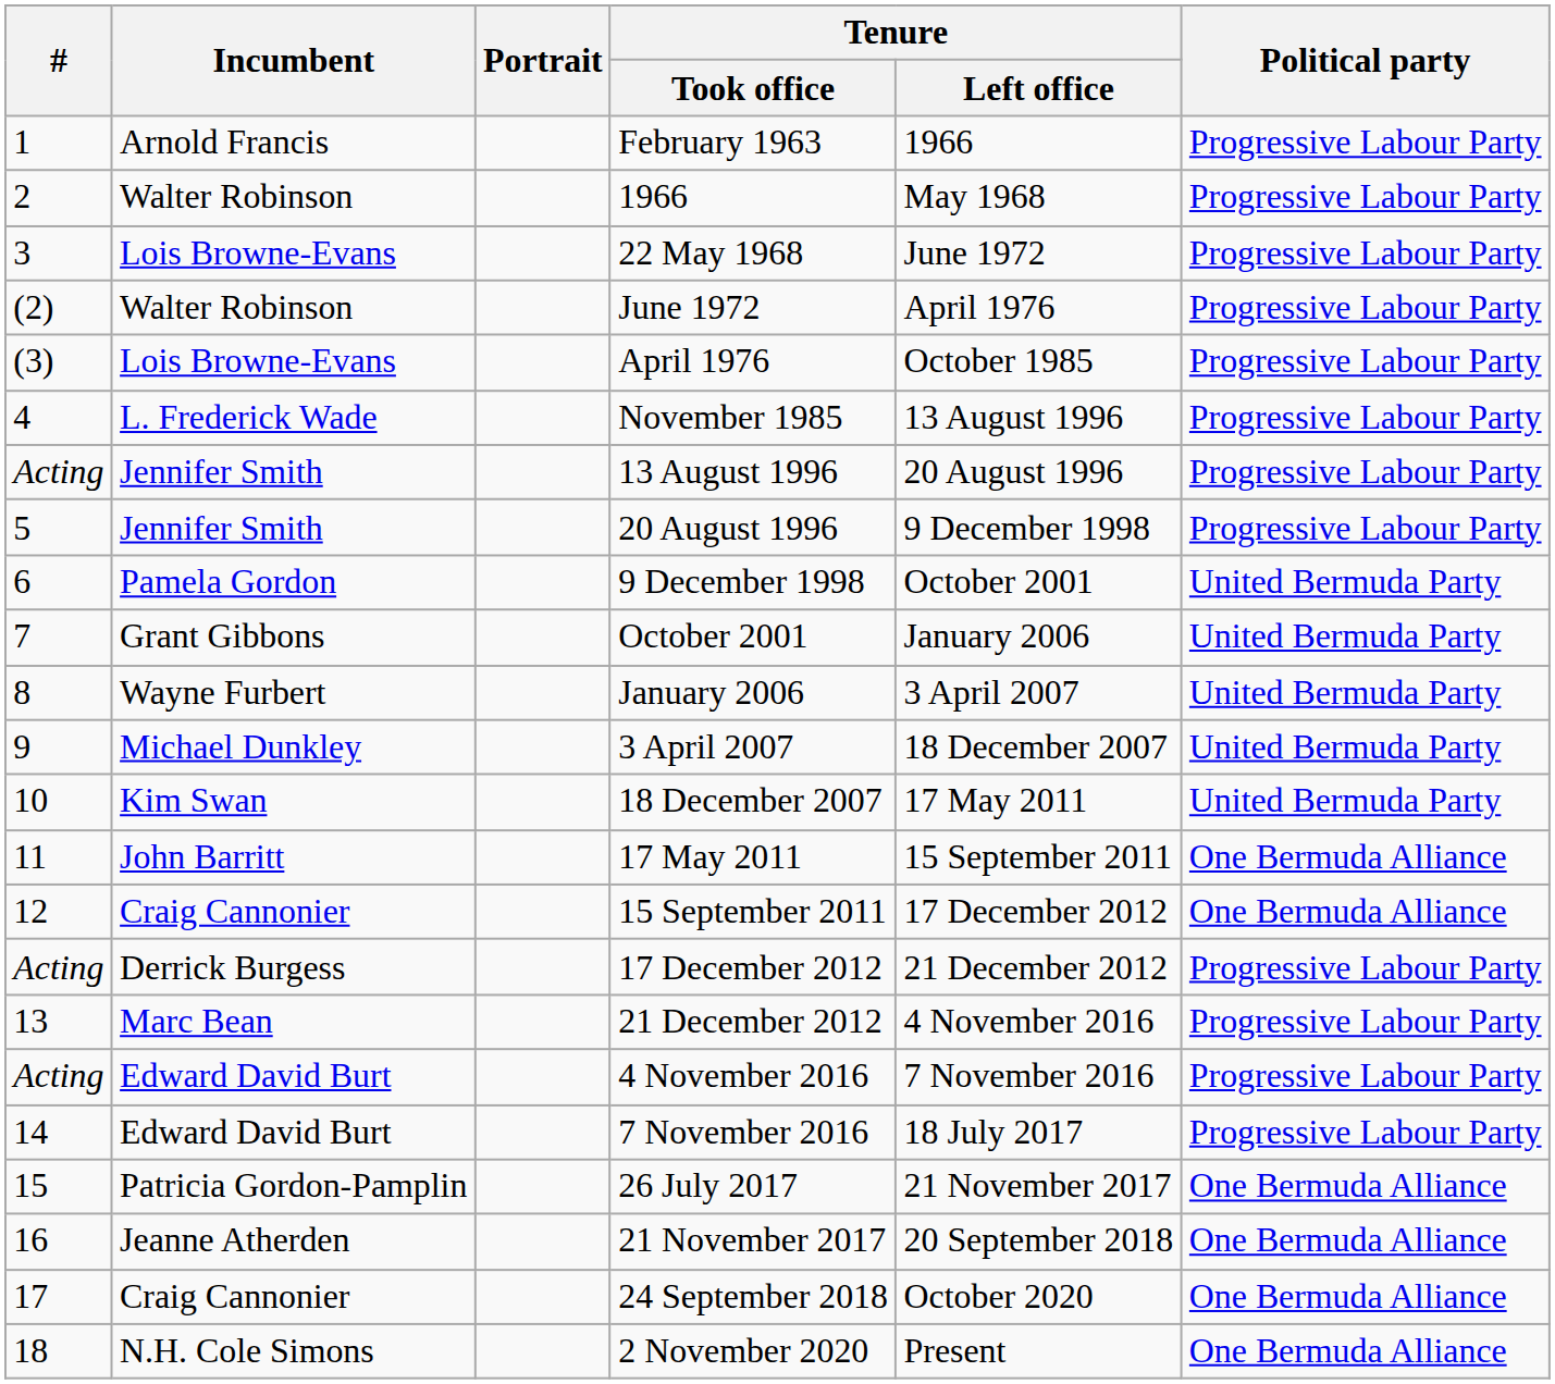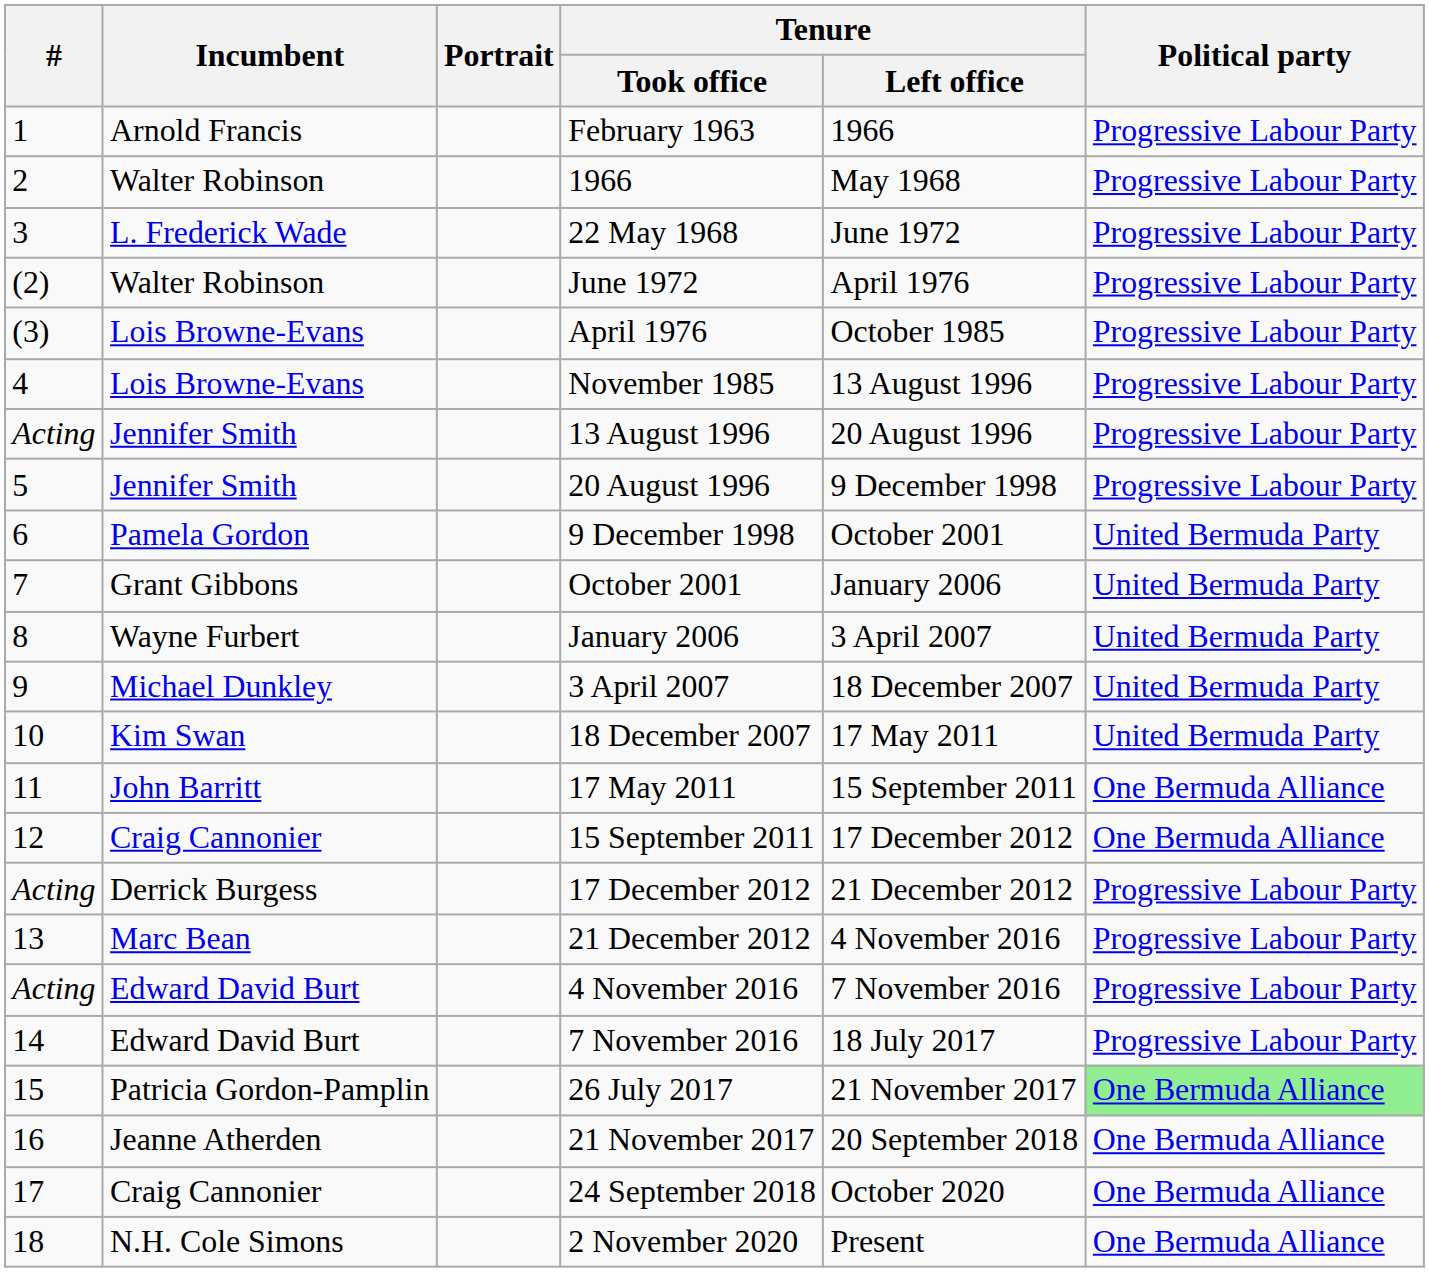22 May 1968 | Incumbent: Lois Browne-Evans -> L. Frederick Wade
November 1985 | Incumbent: L. Frederick Wade -> Lois Browne-Evans
26 July 2017 | Political party: no background -> lightgreen background
